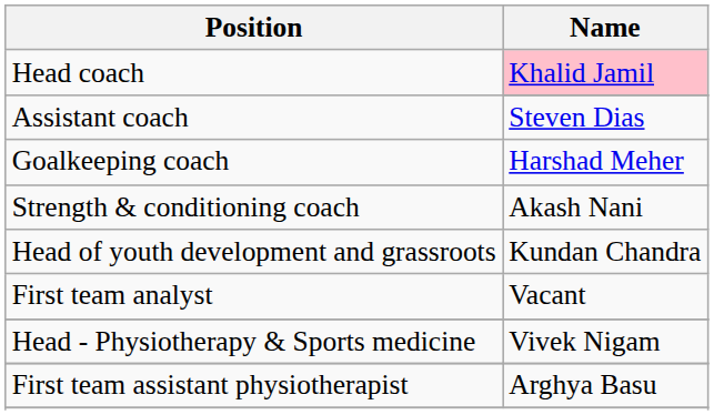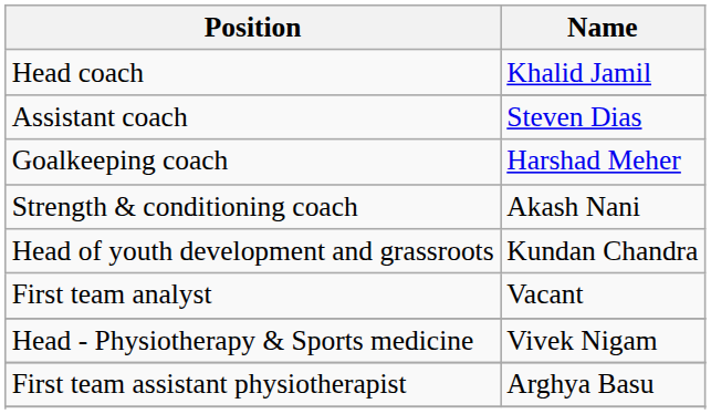row 2 | Name: pink background -> no background
